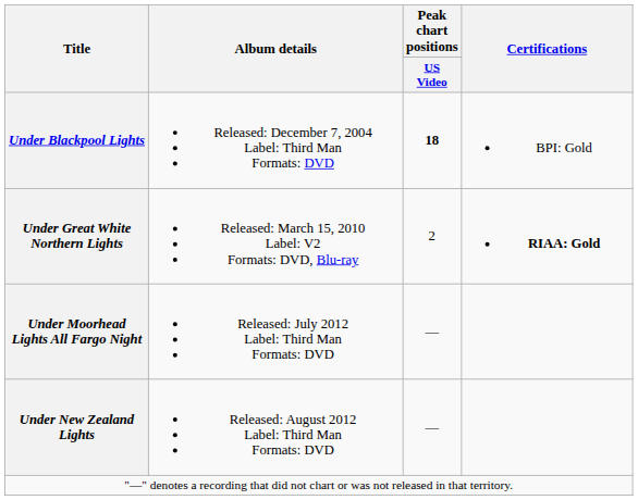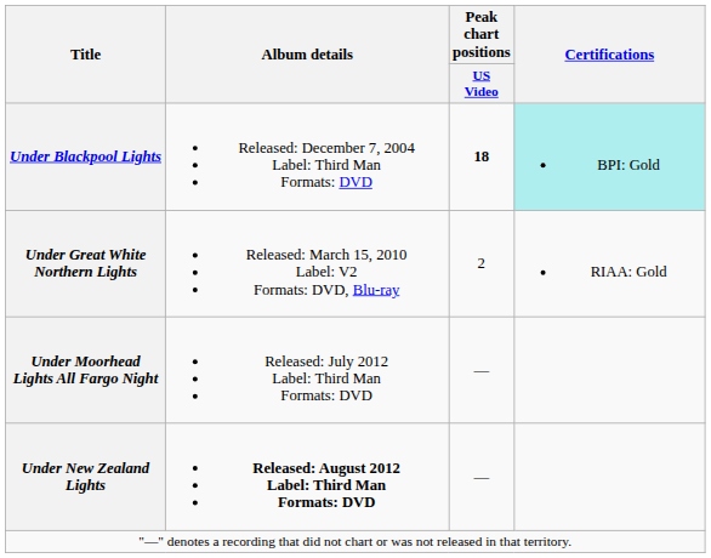Under Blackpool Lights | Certifications: no background -> paleturquoise background
Under Great White Northern Lights | Certifications: bold -> normal
Under New Zealand Lights | Album details: normal -> bold
